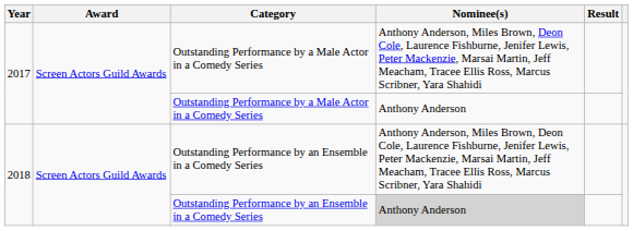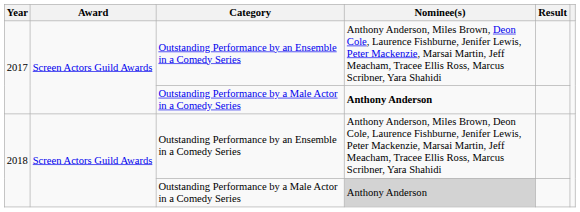row 2 | Category: Outstanding Performance by a Male Actor in a Comedy Series -> Outstanding Performance by an Ensemble in a Comedy Series
row 3 | Nominee(s): normal -> bold
row 5 | Category: Outstanding Performance by an Ensemble in a Comedy Series -> Outstanding Performance by a Male Actor in a Comedy Series
